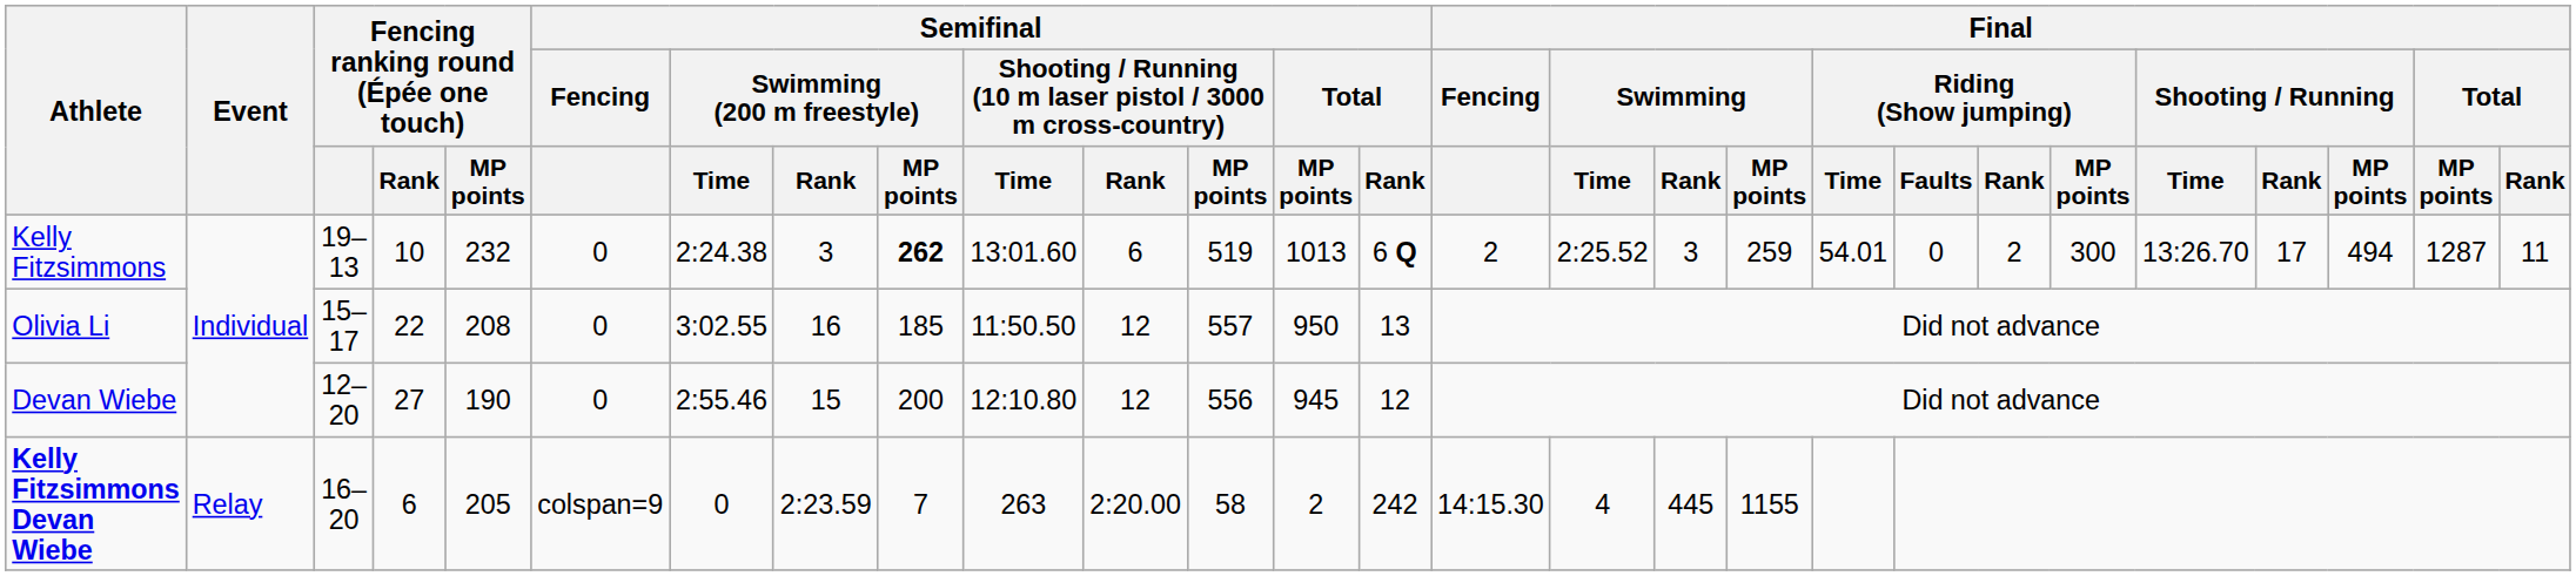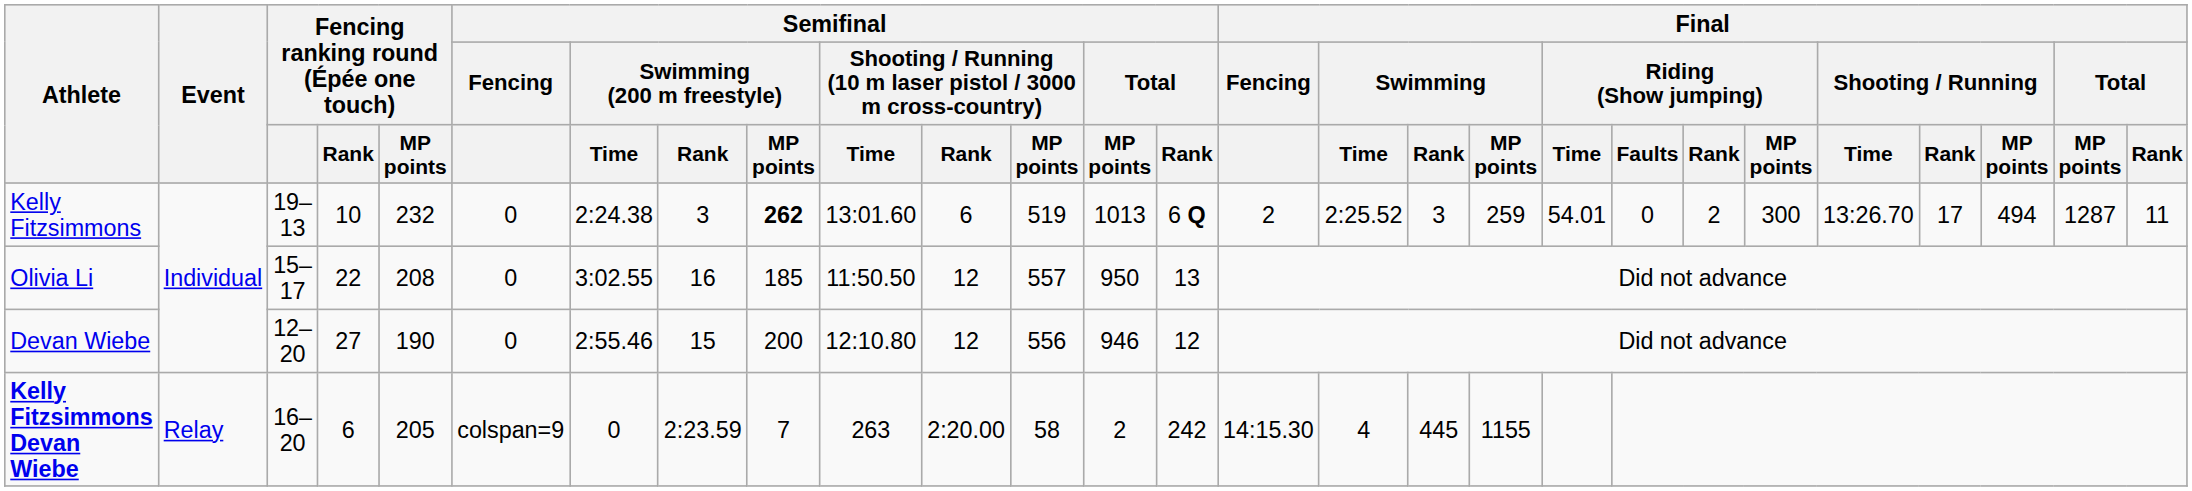Devan Wiebe | Semifinal / Total / MP points: 945 -> 946
